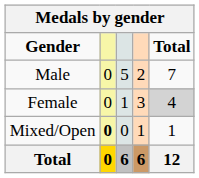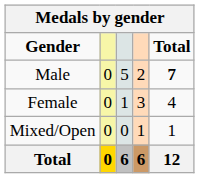Male | Total: normal -> bold
Female | Total: lightgrey background -> no background
Mixed/Open | column 2: bold -> normal
